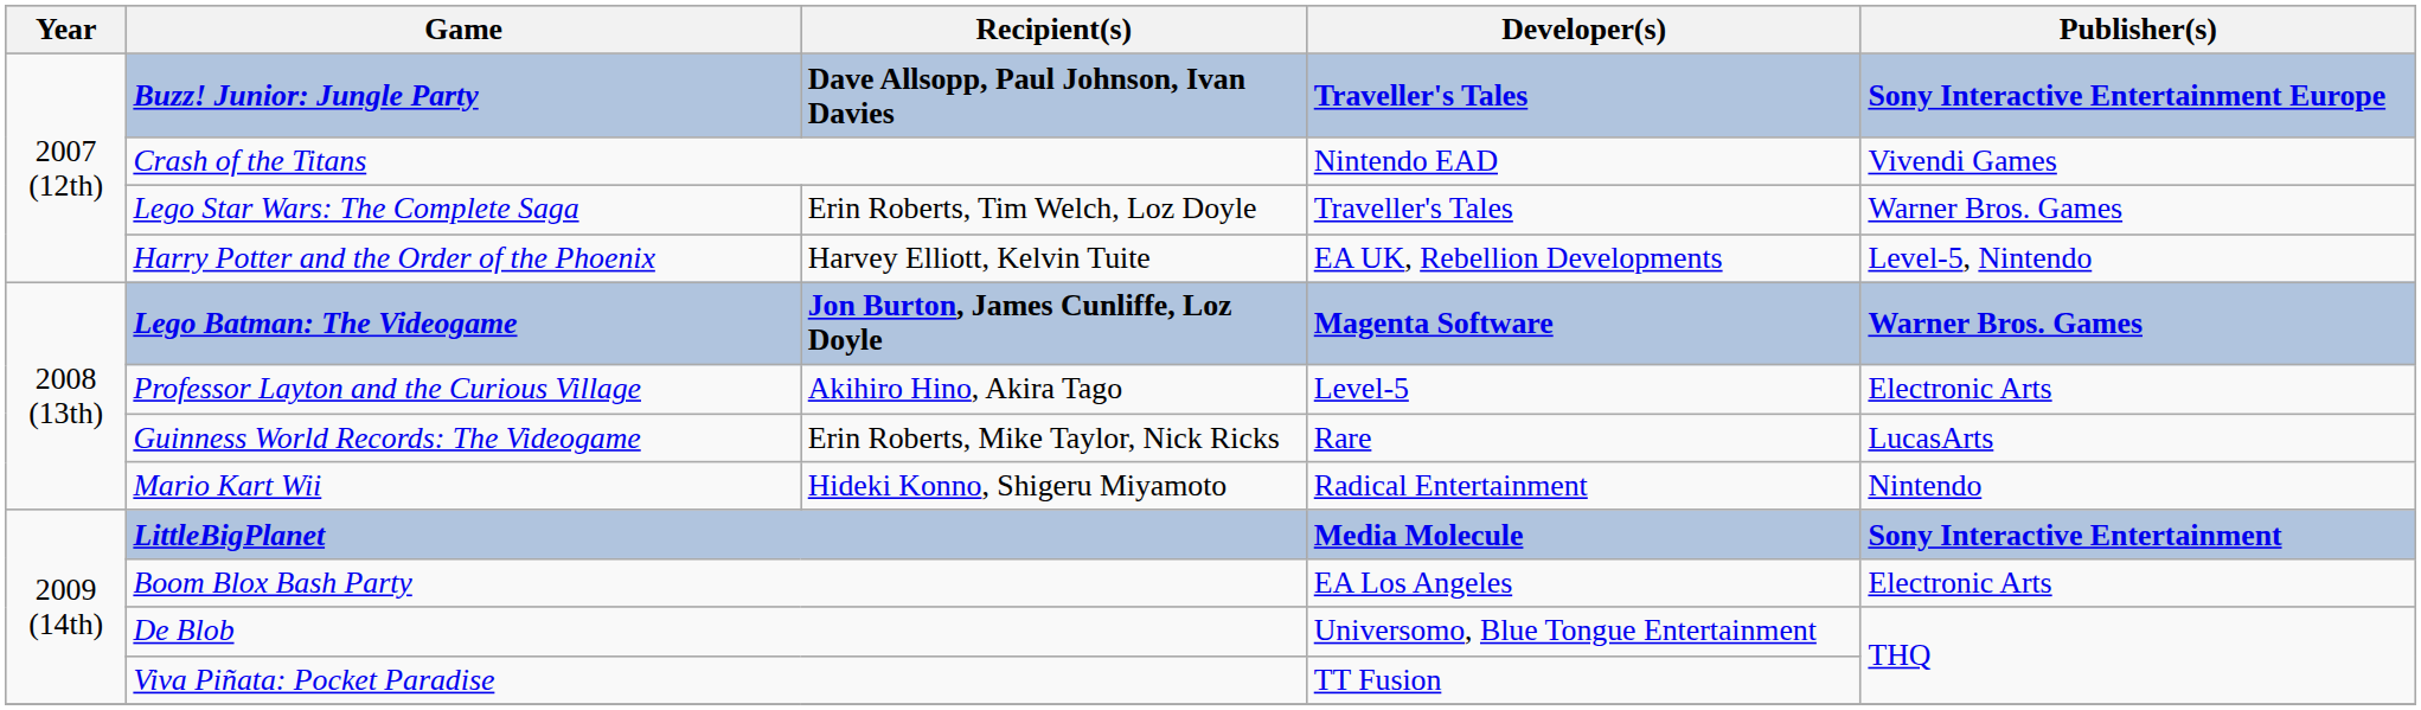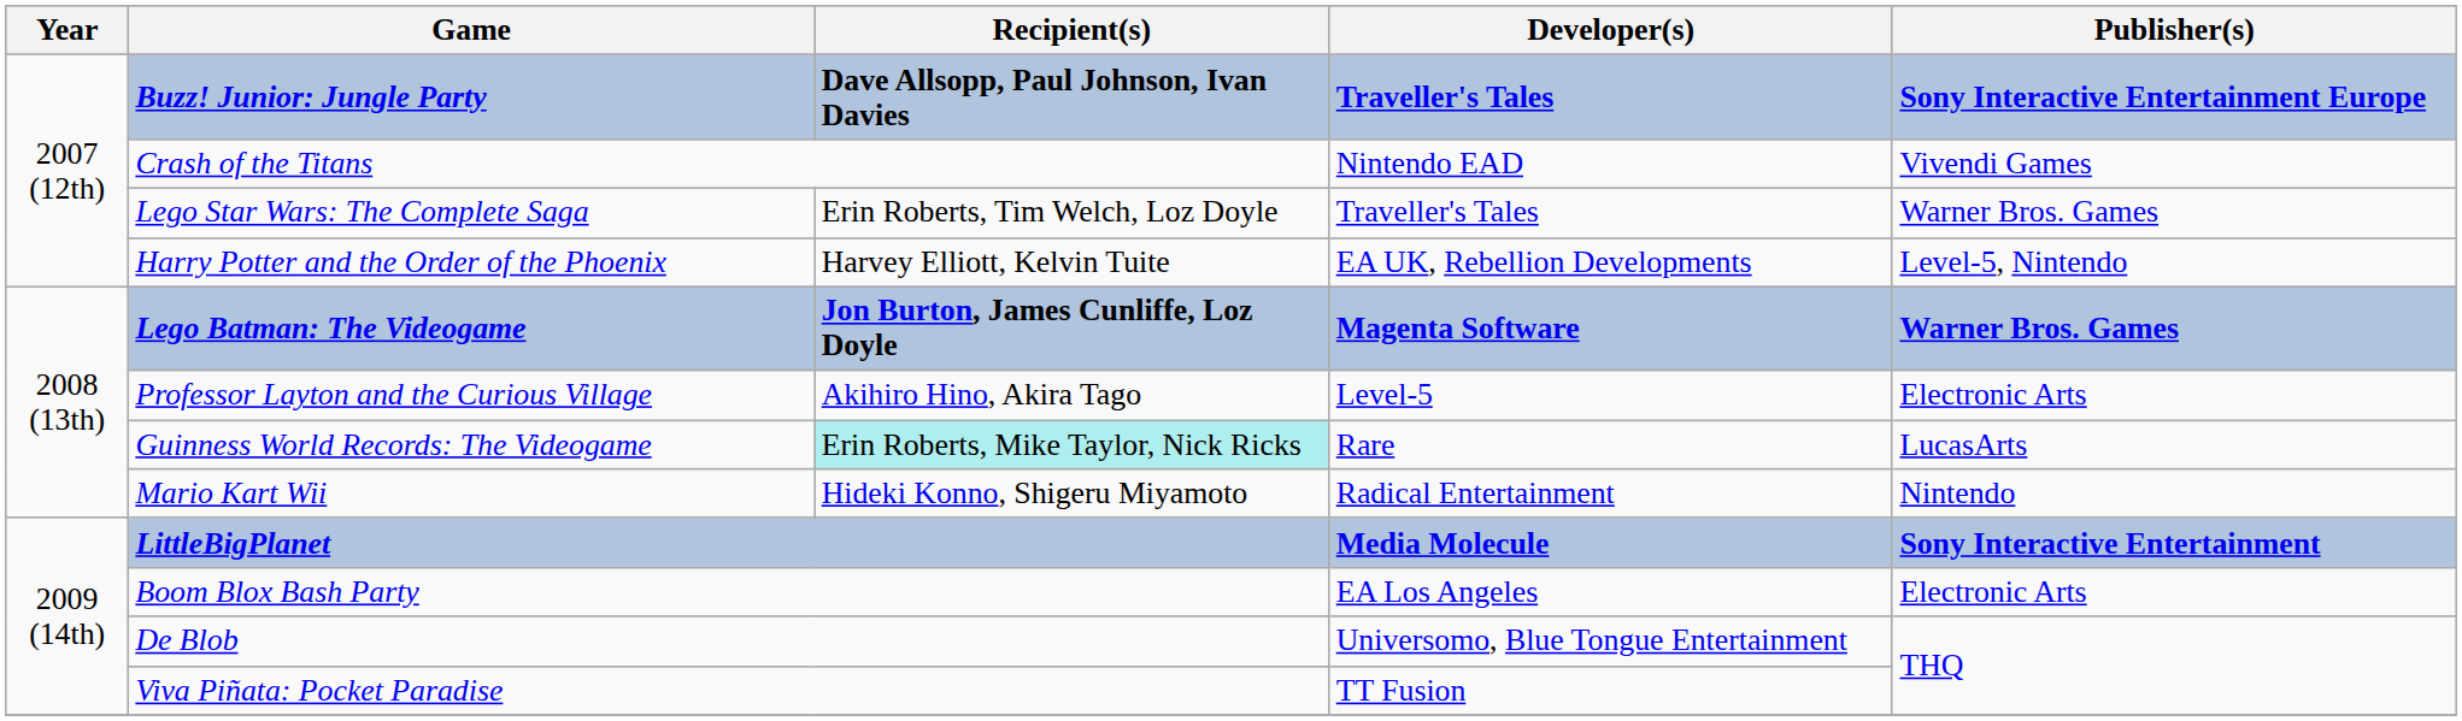Guinness World Records: The Videogame | Recipient(s): no background -> paleturquoise background
